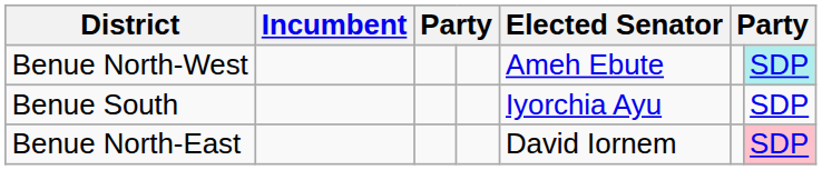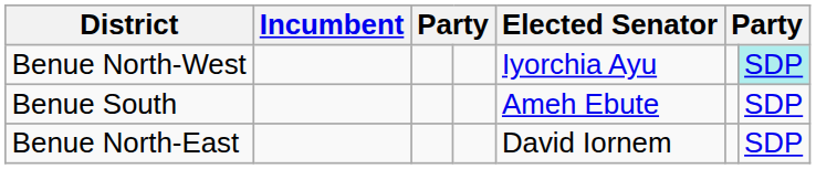Benue North-West | Elected Senator: Ameh Ebute -> Iyorchia Ayu
Benue South | Elected Senator: Iyorchia Ayu -> Ameh Ebute
Benue North-East | column 7: pink background -> no background
